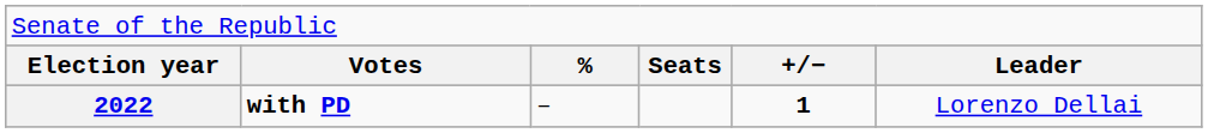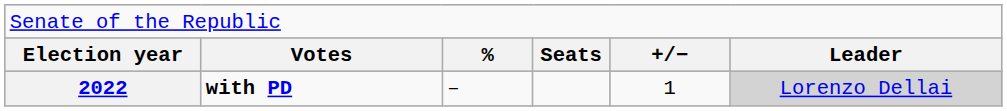2022 | column 5: bold -> normal
2022 | column 6: no background -> lightgrey background
